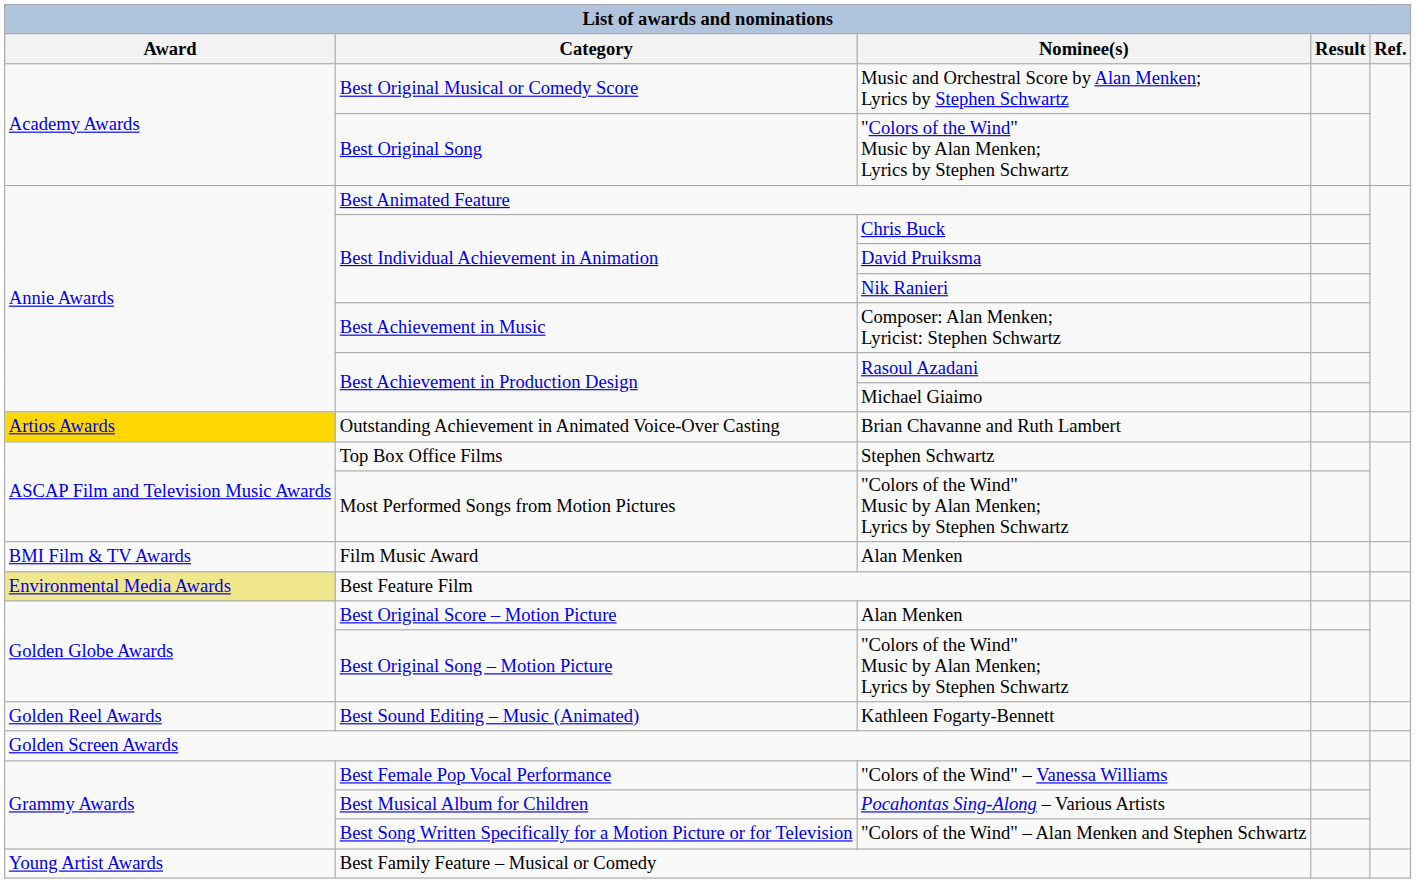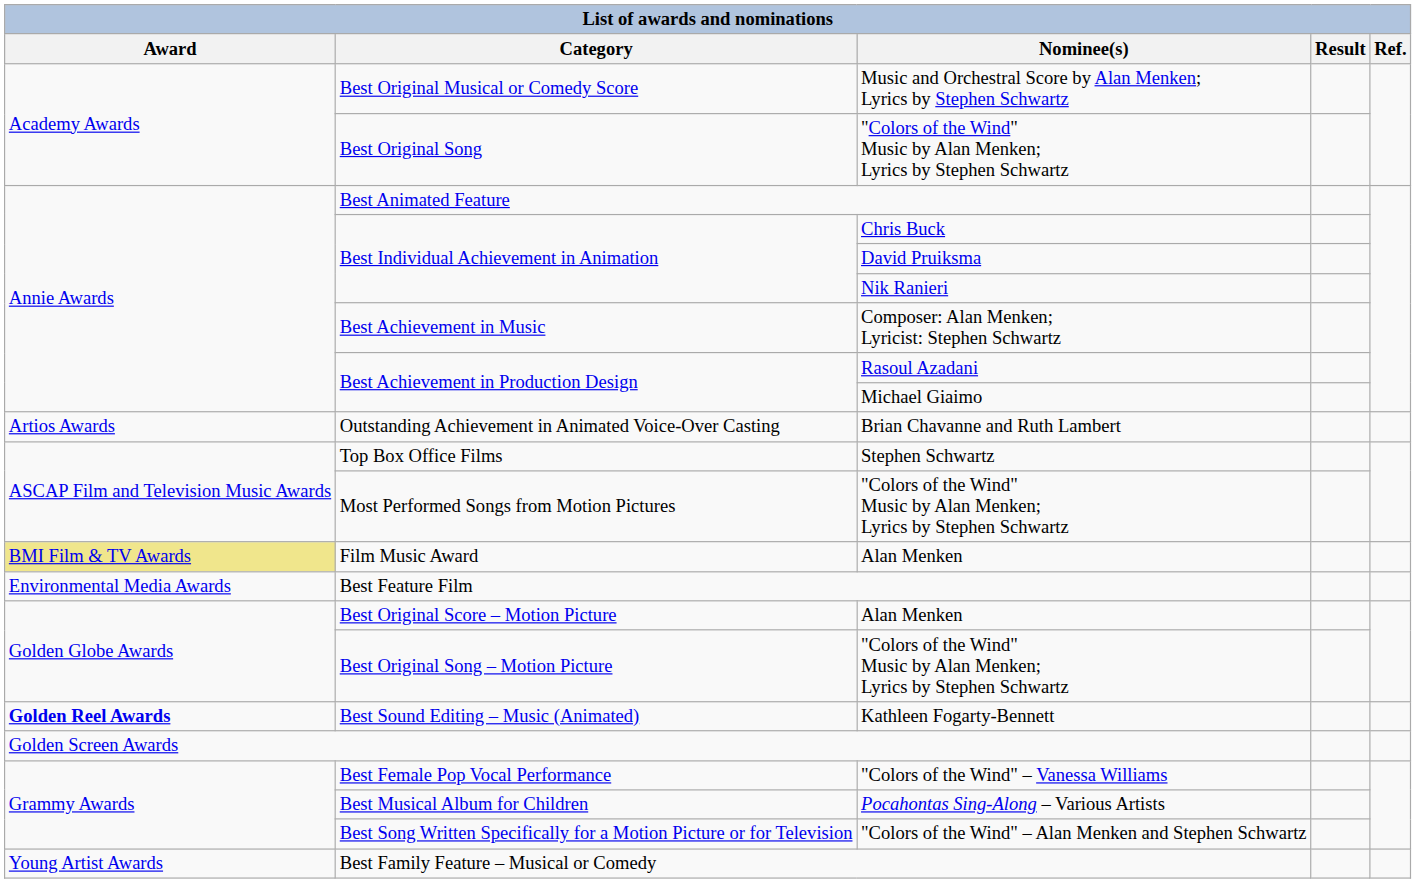Outstanding Achievement in Animated Voice-Over Casting | Award: gold background -> no background
Film Music Award | Award: no background -> khaki background
Best Feature Film | Award: khaki background -> no background
Best Sound Editing – Music (Animated) | Award: normal -> bold
